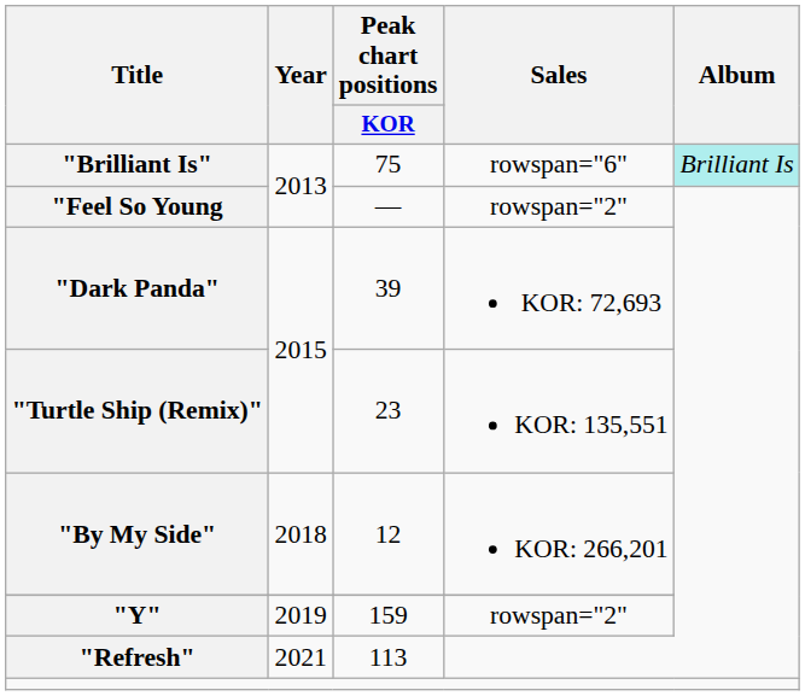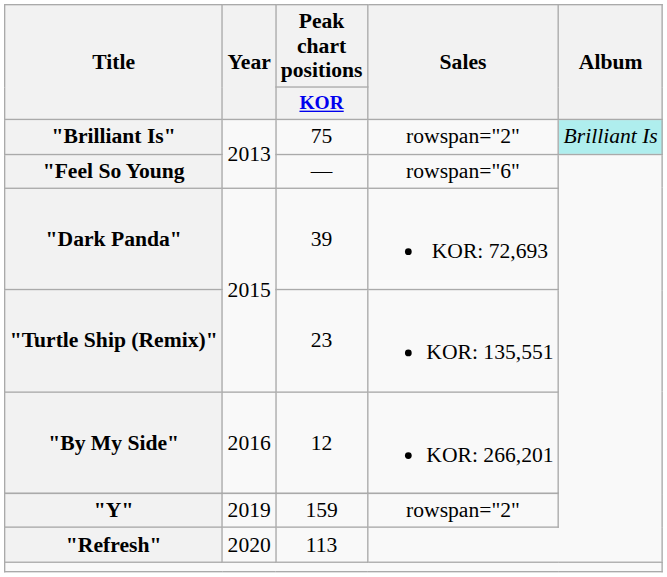"Brilliant Is" | Sales: rowspan="6" -> rowspan="2"
"Feel So Young | Sales: rowspan="2" -> rowspan="6"
"By My Side" | Year: 2018 -> 2016
"Refresh" | Year: 2021 -> 2020
